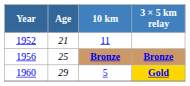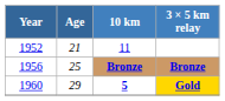Gold | 10 km: normal -> bold
